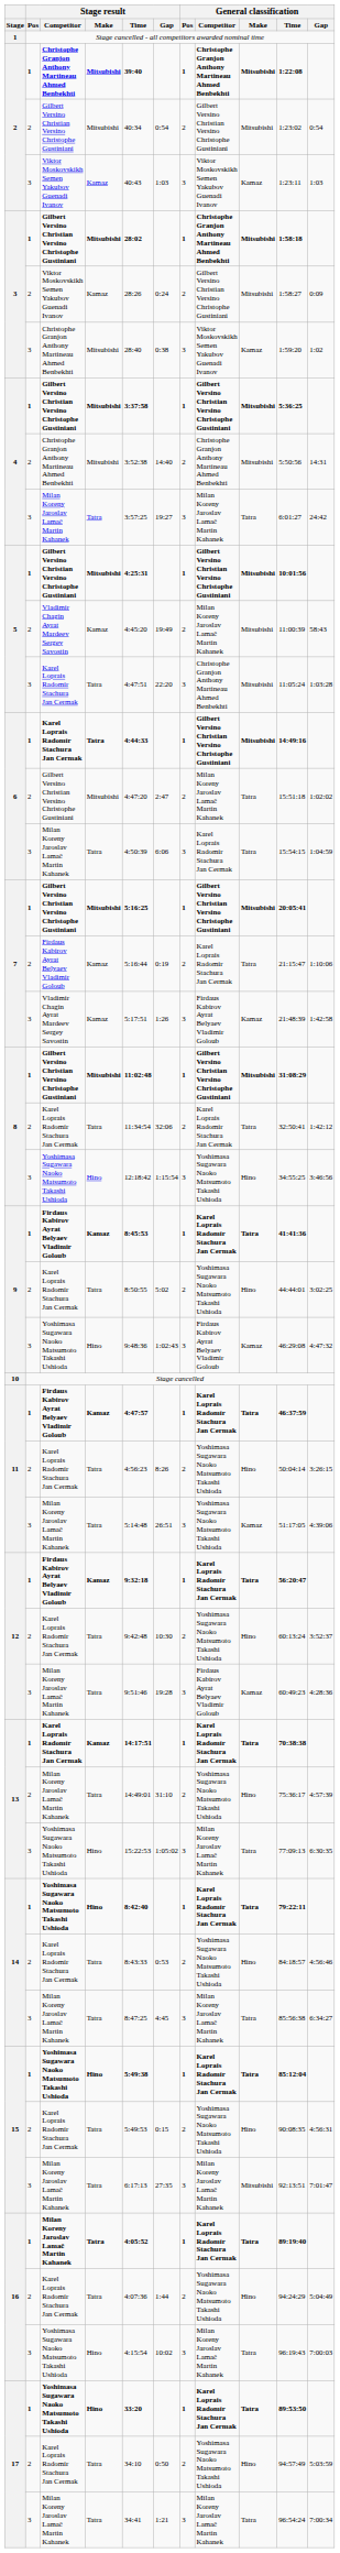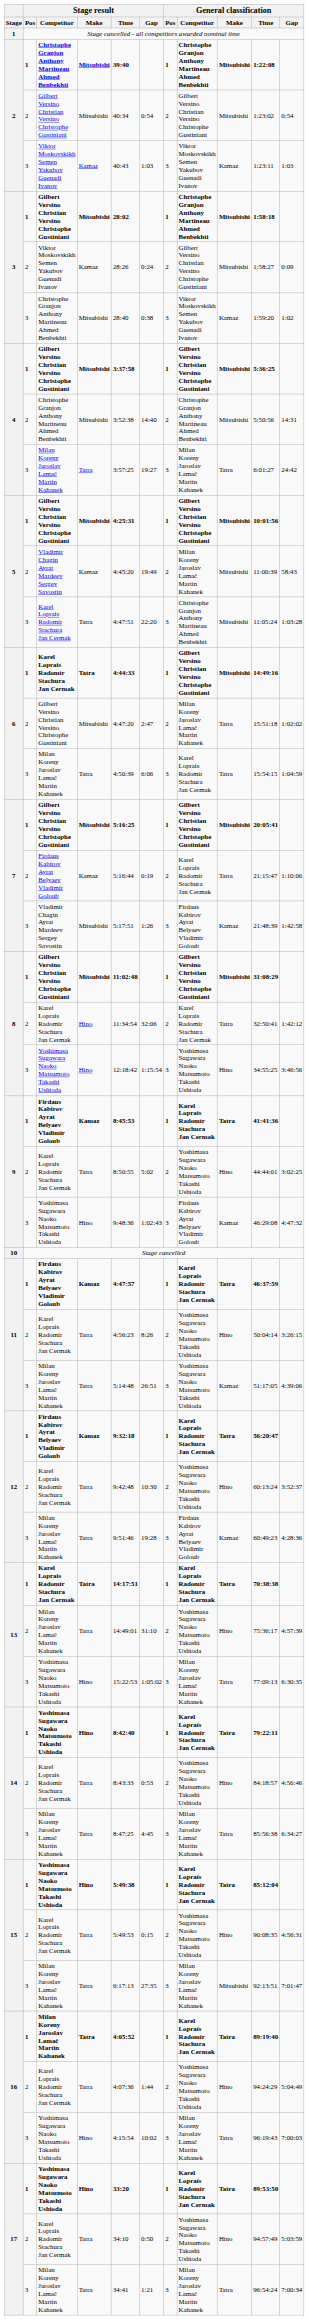7 / Vladimir Chagin Ayrat Mardeev Sergey Savostin | Stage result / Make: Kamaz -> Mitsubishi
8 / Karel Loprais Radomír Stachura Jan Cermak | Stage result / Make: Tatra -> Hino
13 / Karel Loprais Radomír Stachura Jan Cermak | Stage result / Make: Kamaz -> Tatra
